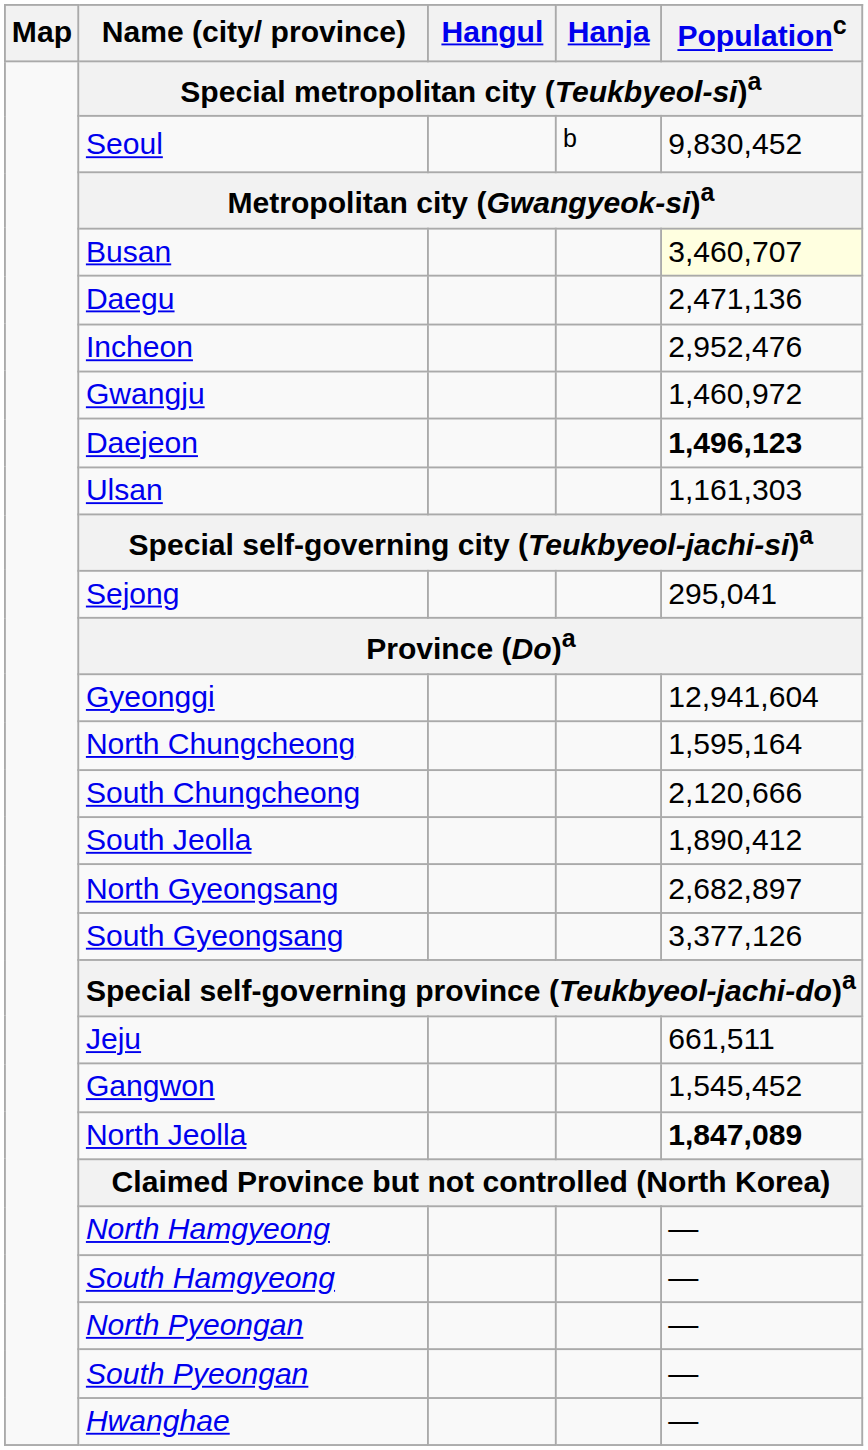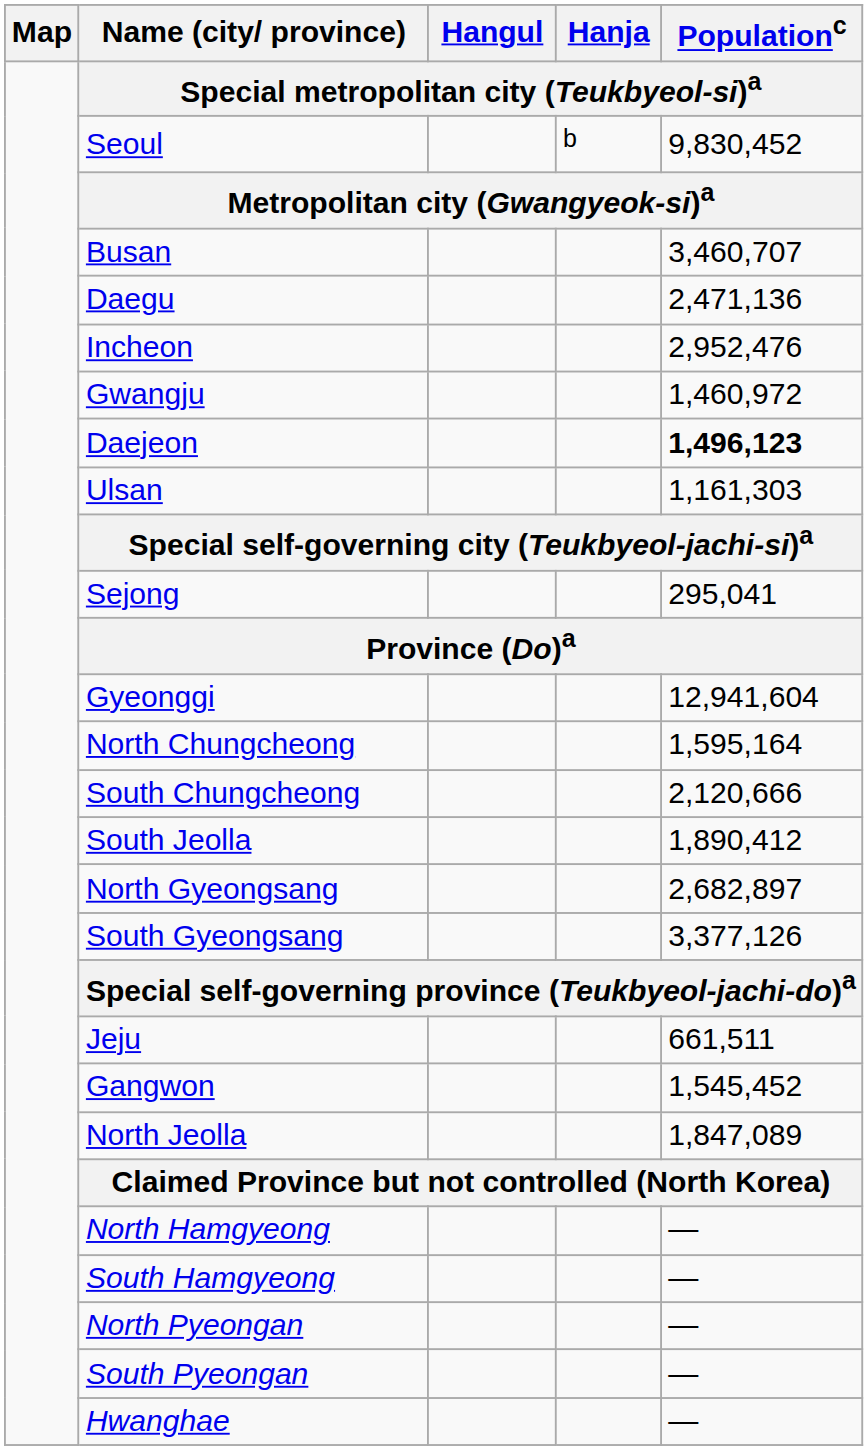Busan | Populationc: lightyellow background -> no background
North Jeolla | Populationc: bold -> normal
